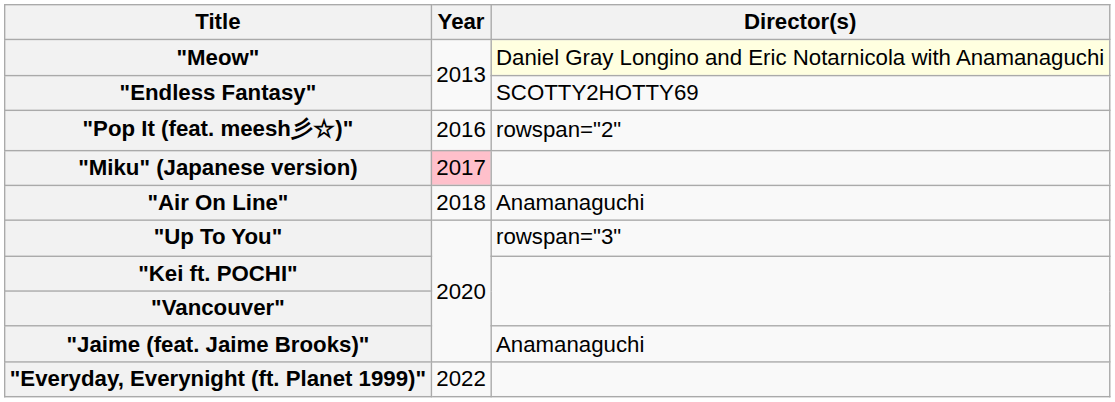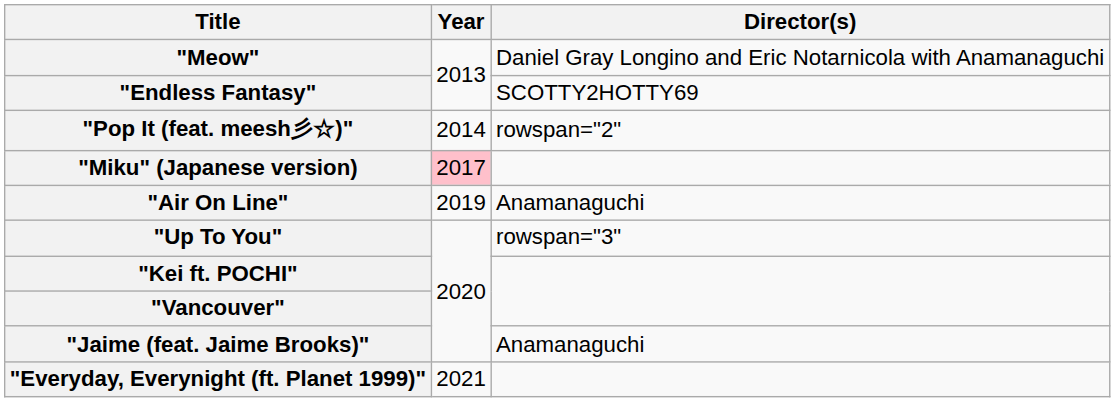"Meow" | Director(s): lightyellow background -> no background
"Pop It (feat. meesh彡☆)" | Year: 2016 -> 2014
"Air On Line" | Year: 2018 -> 2019
"Everyday, Everynight (ft. Planet 1999)" | Year: 2022 -> 2021
